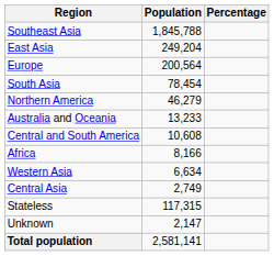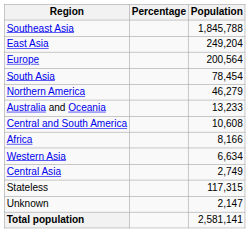columns swapped: Population <-> Percentage
